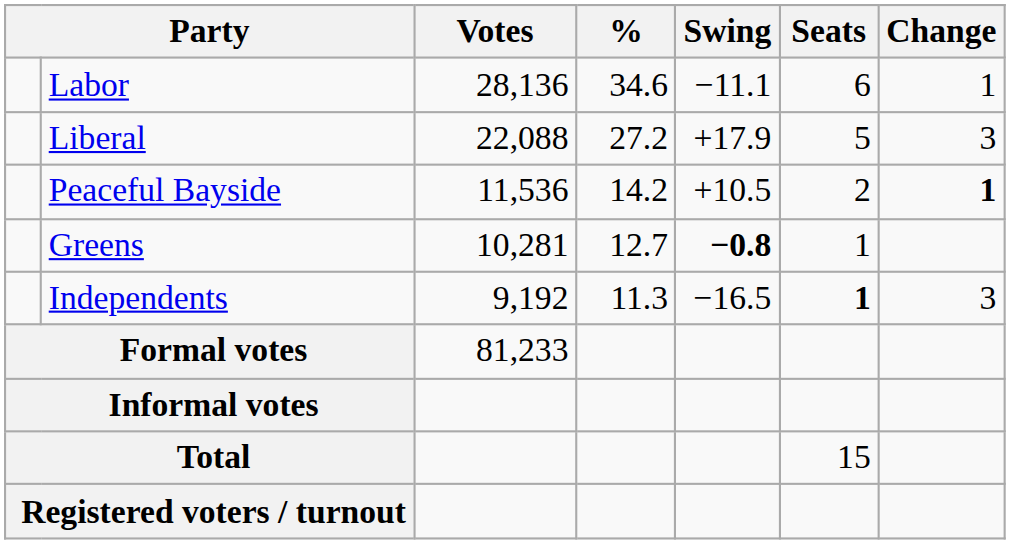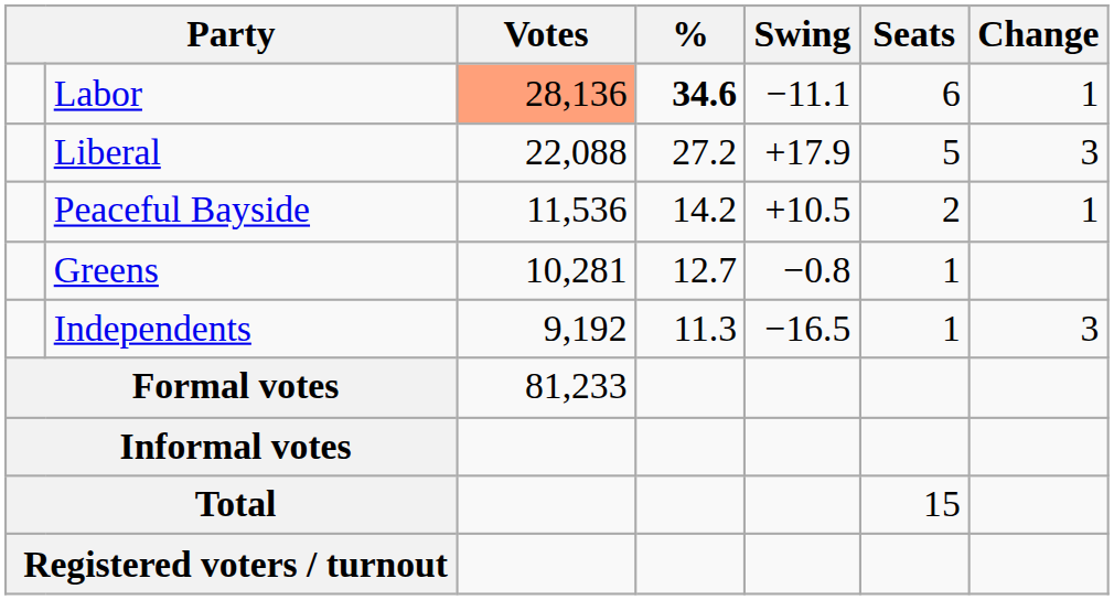Labor | Votes: no background -> lightsalmon background
Labor | %: normal -> bold
Peaceful Bayside | Change: bold -> normal
Greens | Swing: bold -> normal
Independents | Seats: bold -> normal
